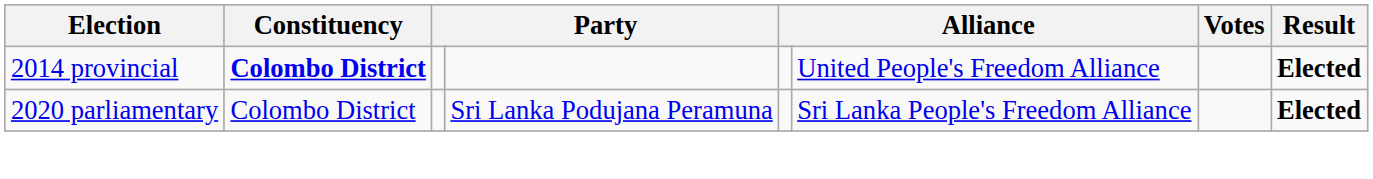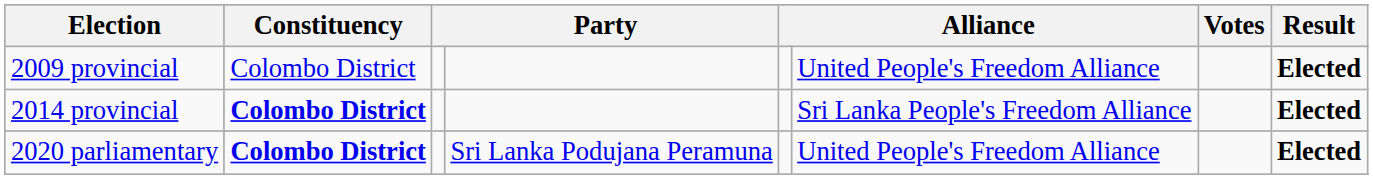+ row: 2009 provincial | Colombo District | United People's Freedom Alliance | Elected
2014 provincial | column 6: United People's Freedom Alliance -> Sri Lanka People's Freedom Alliance
2020 parliamentary | Constituency: normal -> bold
2020 parliamentary | column 6: Sri Lanka People's Freedom Alliance -> United People's Freedom Alliance
